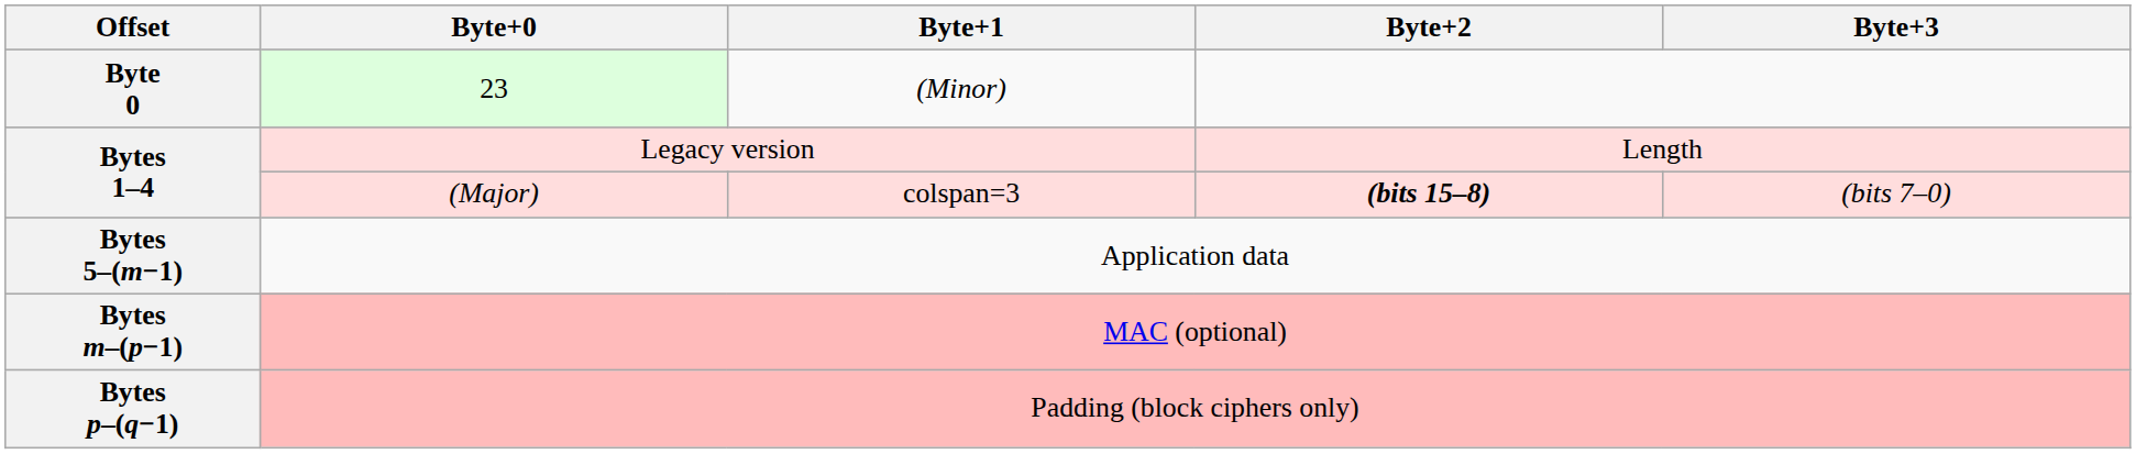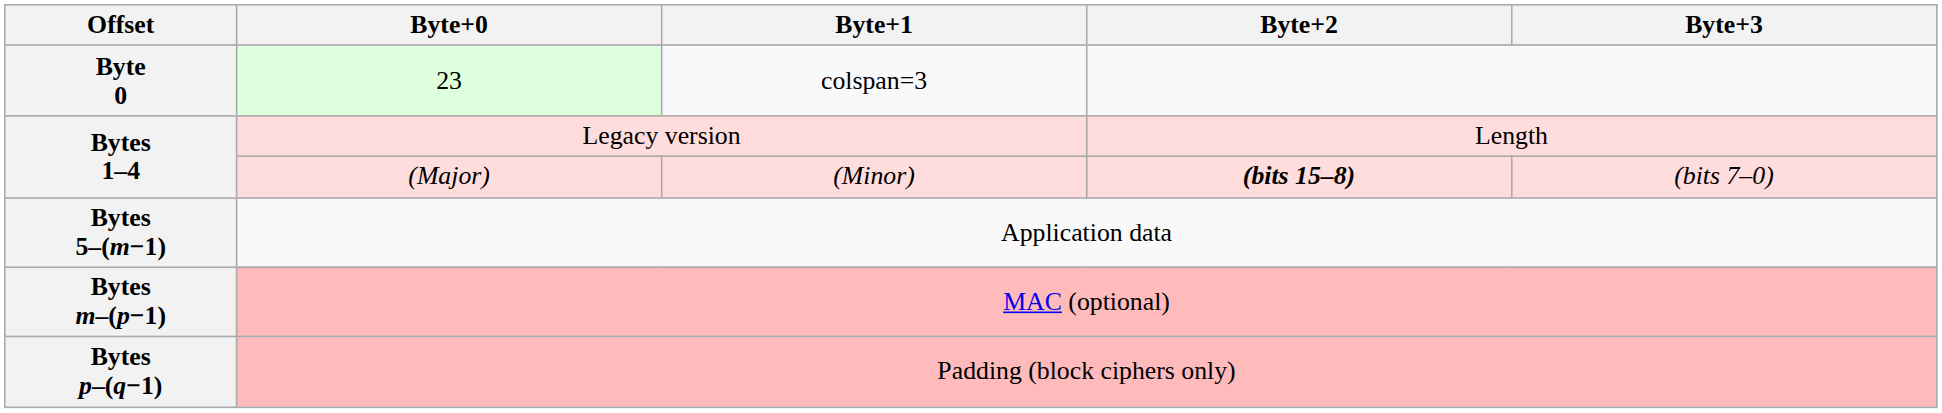23 | Byte+1: (Minor) -> colspan=3
(Major) | Byte+1: colspan=3 -> (Minor)
